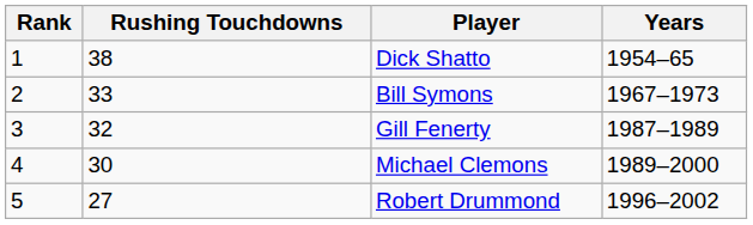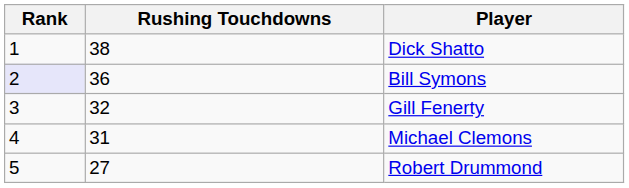- column: Years | 1954–65 | 1967–1973 | 1987–1989 | 1989–2000 | 1996–2002
Bill Symons | Rank: no background -> lavender background
Bill Symons | Rushing Touchdowns: 33 -> 36
Michael Clemons | Rushing Touchdowns: 30 -> 31
